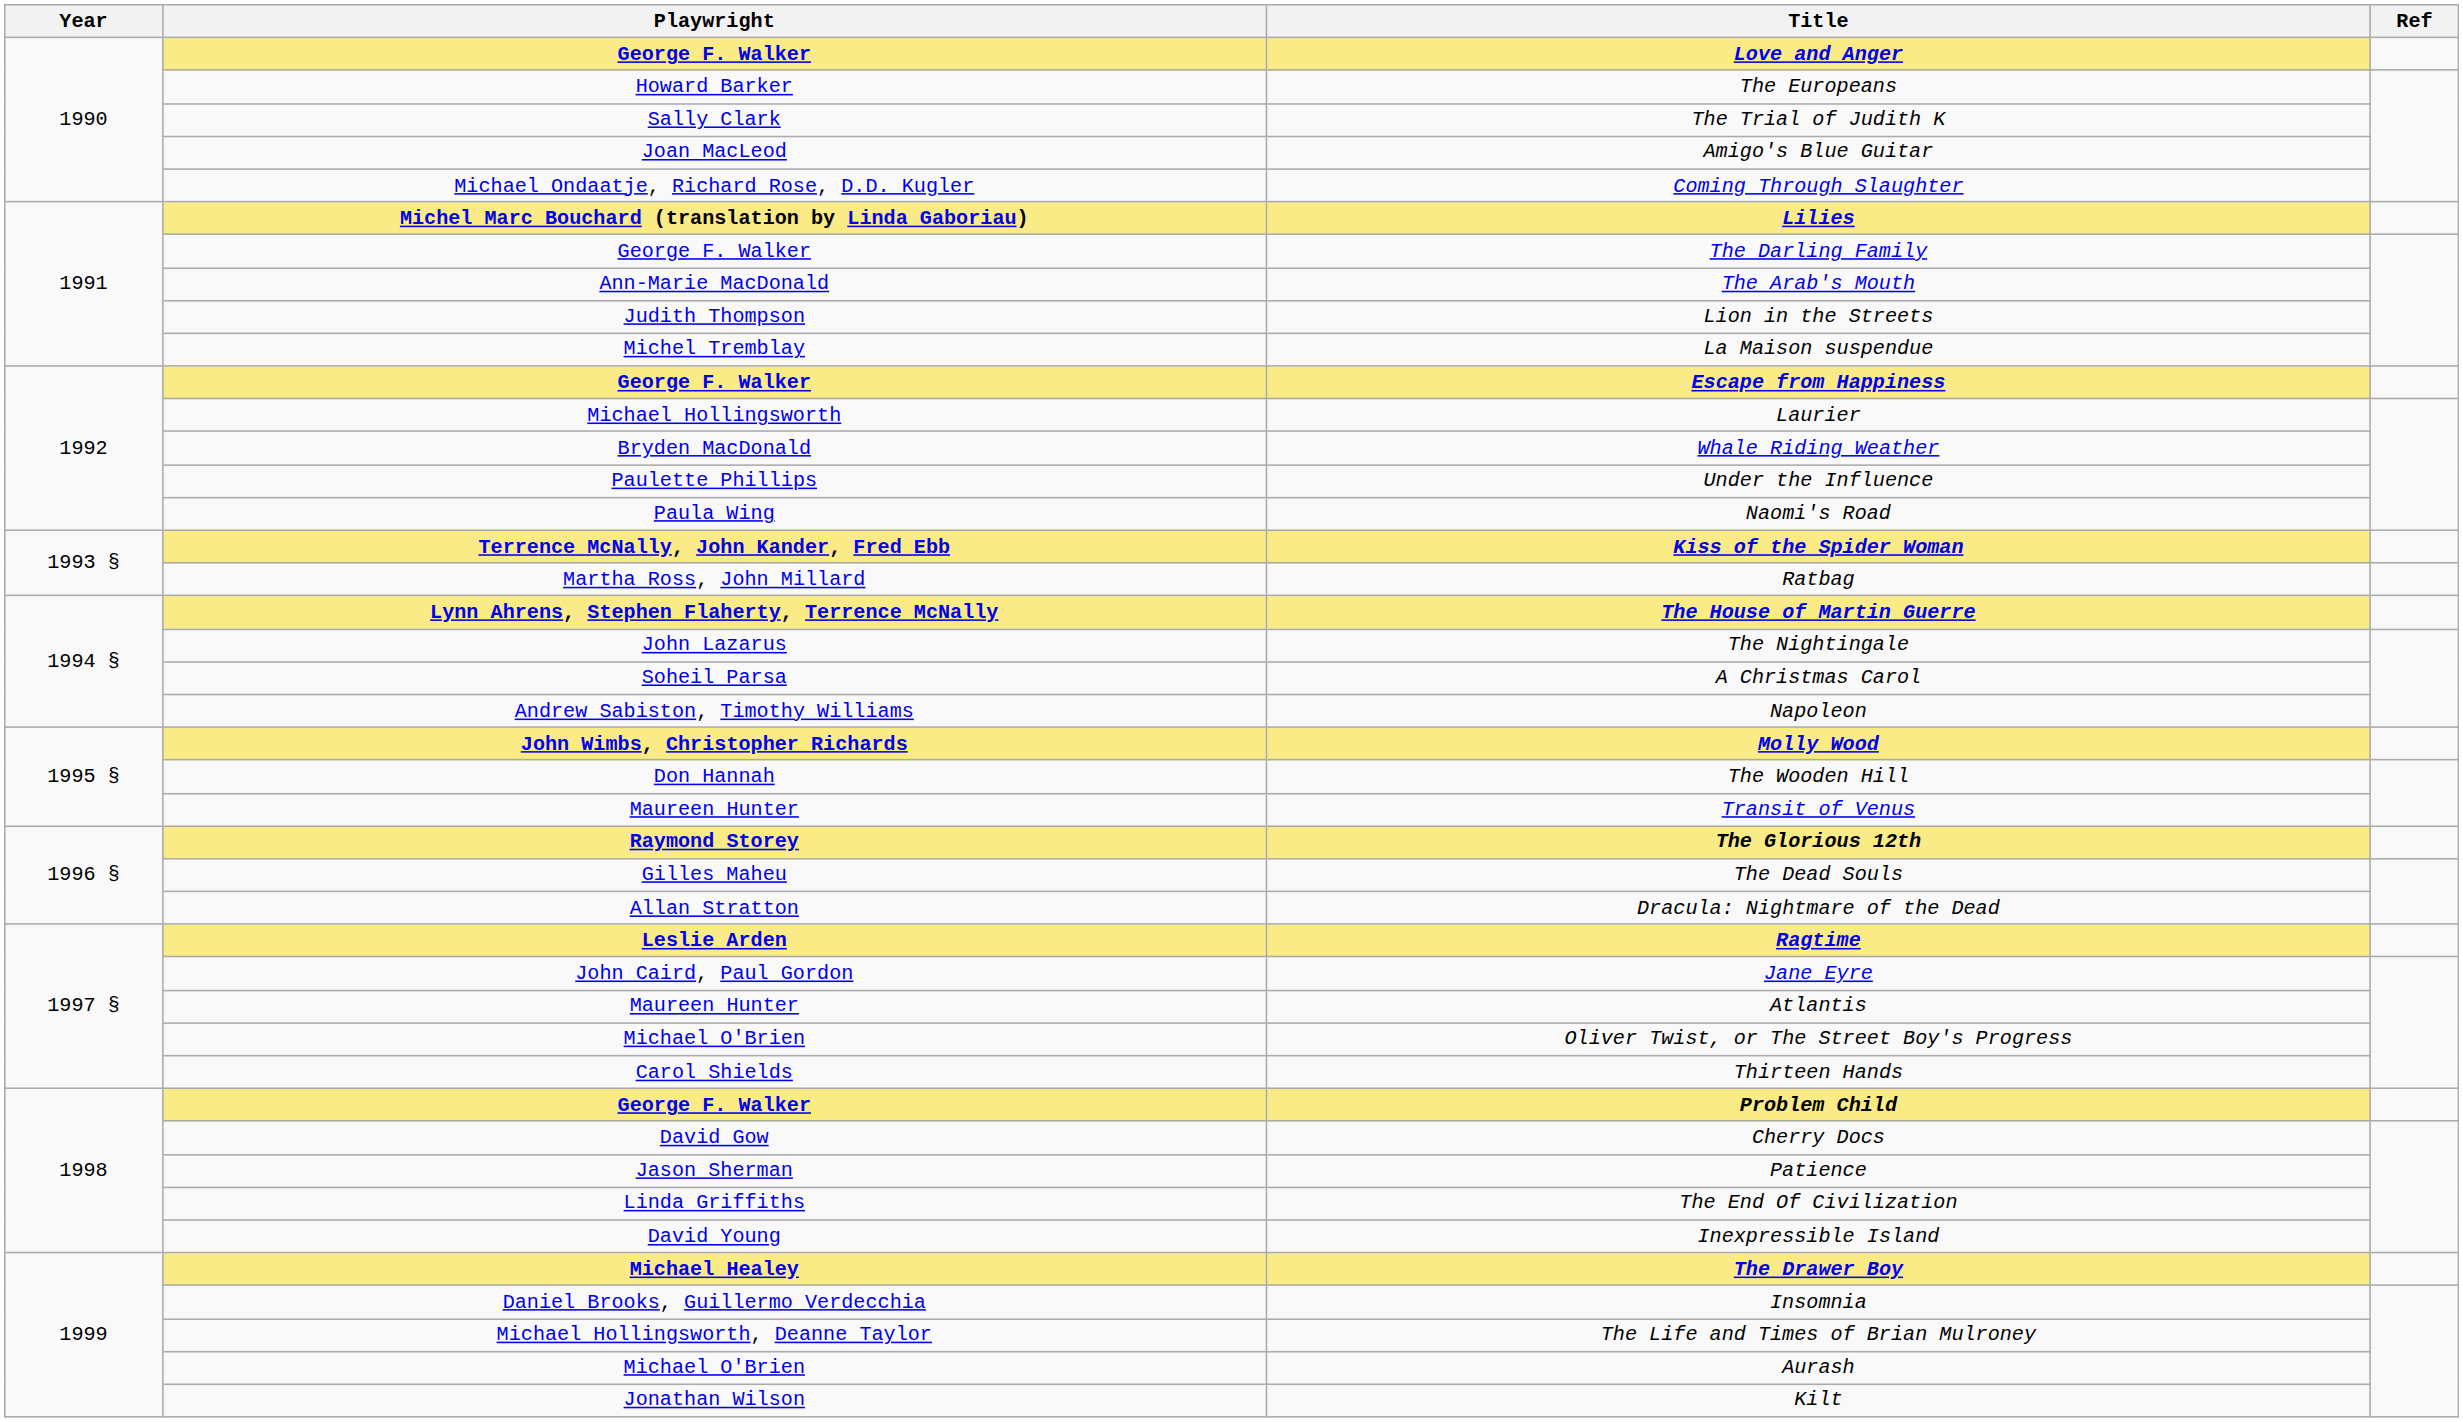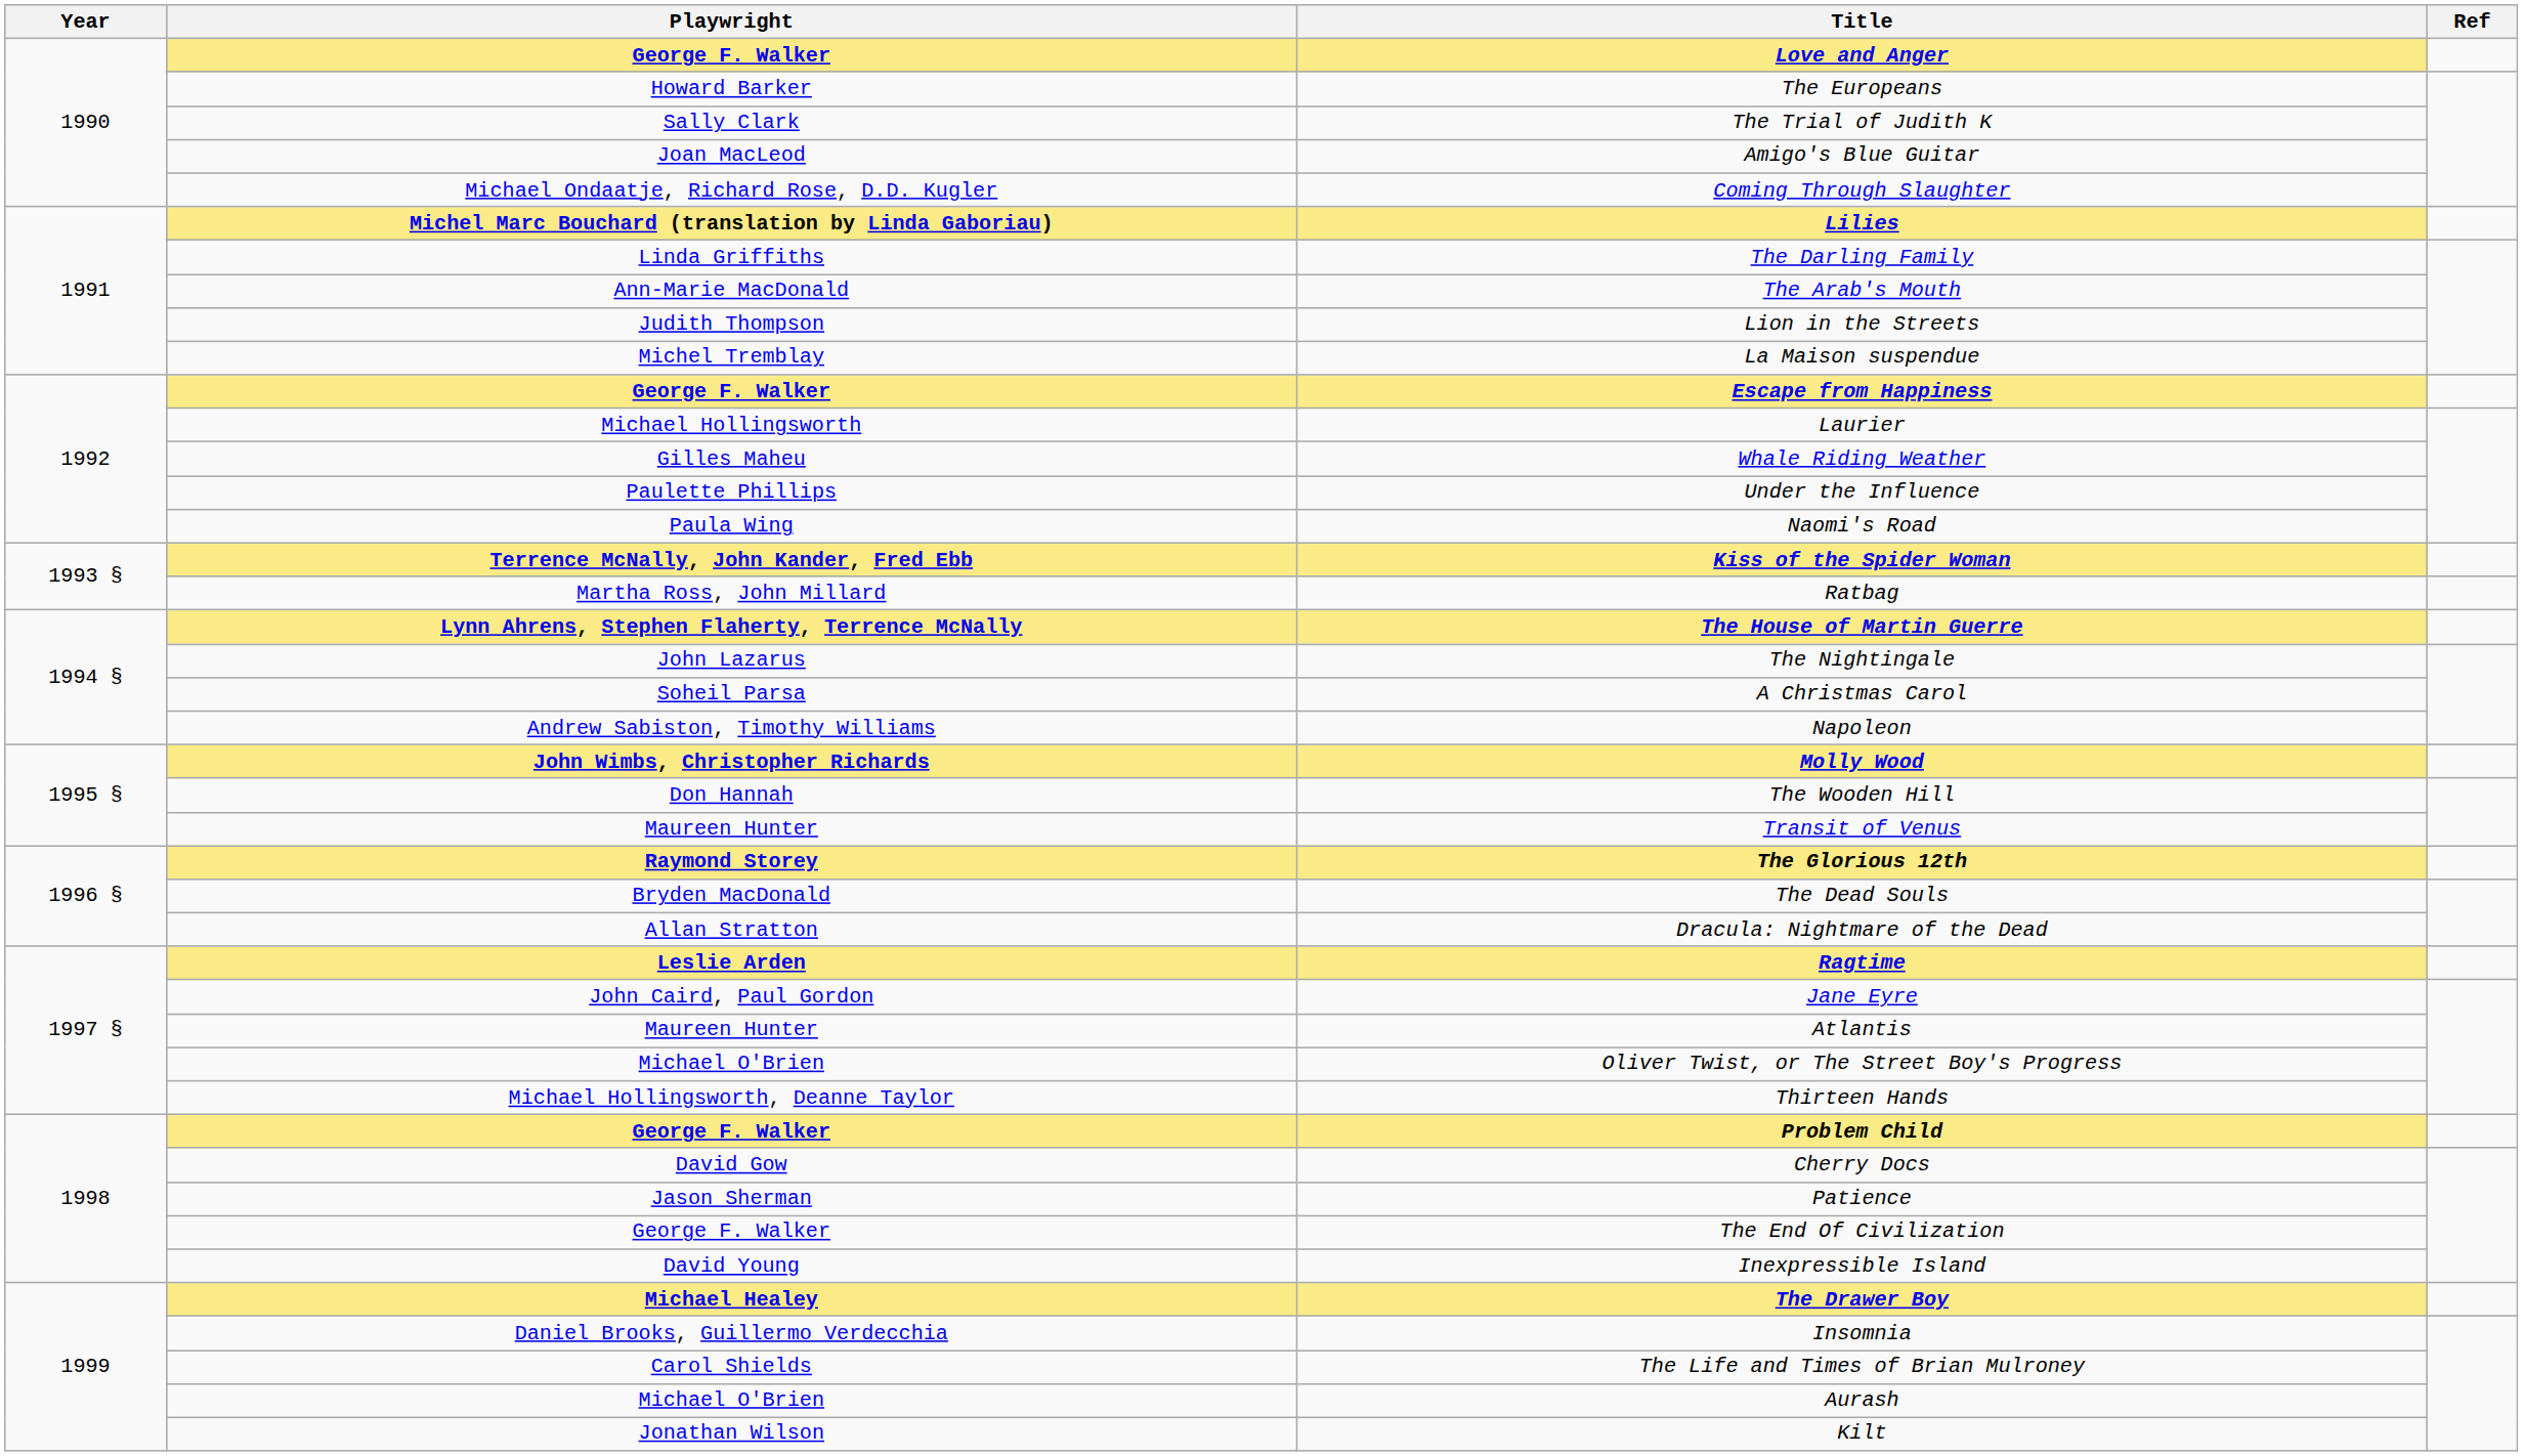The Darling Family | Playwright: George F. Walker -> Linda Griffiths
Whale Riding Weather | Playwright: Bryden MacDonald -> Gilles Maheu
The Dead Souls | Playwright: Gilles Maheu -> Bryden MacDonald
Thirteen Hands | Playwright: Carol Shields -> Michael Hollingsworth, Deanne Taylor
The End Of Civilization | Playwright: Linda Griffiths -> George F. Walker
The Life and Times of Brian Mulroney | Playwright: Michael Hollingsworth, Deanne Taylor -> Carol Shields
